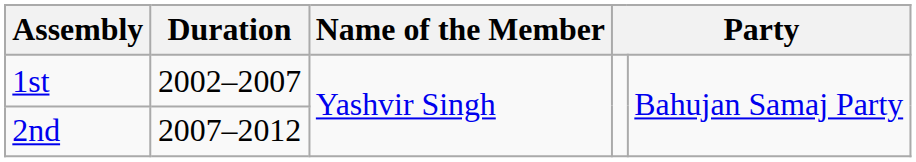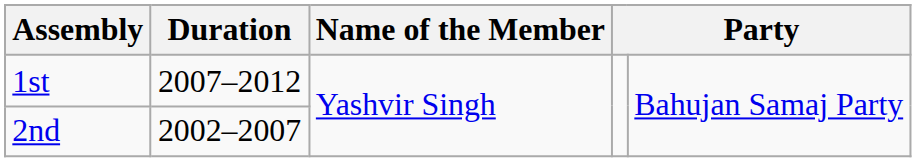1st | Duration: 2002–2007 -> 2007–2012
2nd | Duration: 2007–2012 -> 2002–2007
